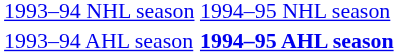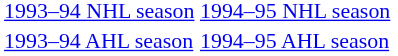1993–94 AHL season | column 2: bold -> normal
